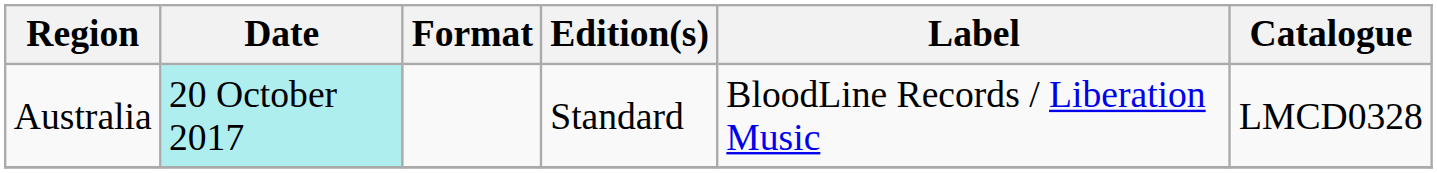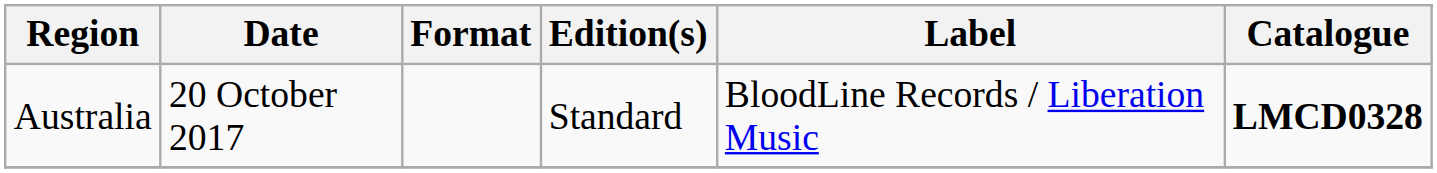Australia | Date: paleturquoise background -> no background
Australia | Catalogue: normal -> bold
